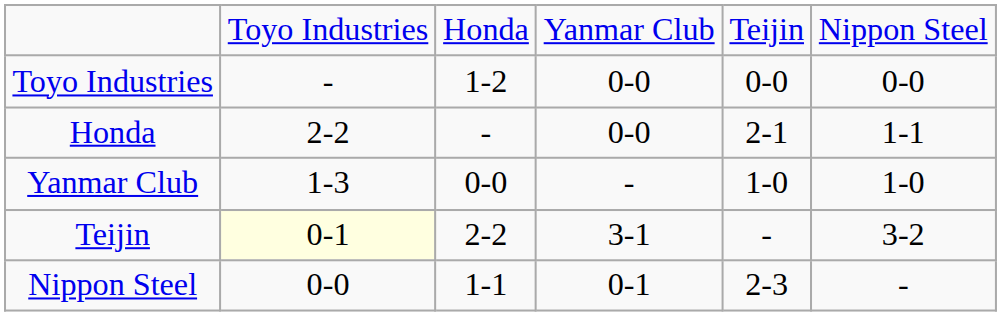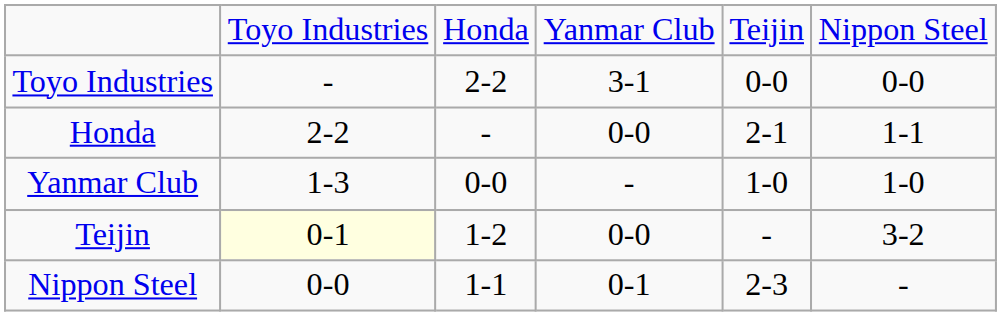row 2 | column 3: 1-2 -> 2-2
row 2 | column 4: 0-0 -> 3-1
row 5 | column 3: 2-2 -> 1-2
row 5 | column 4: 3-1 -> 0-0
